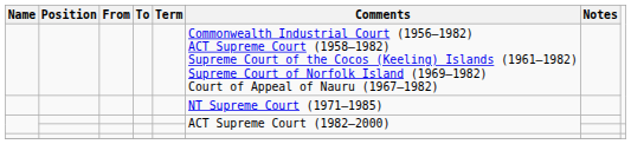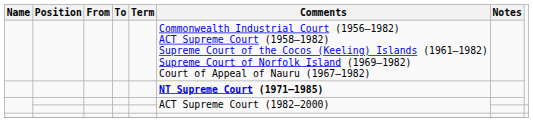row 3 | Comments: normal -> bold
